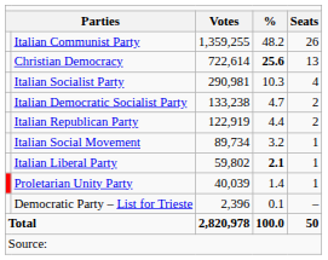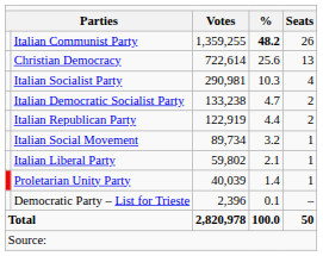Italian Communist Party | column 4: normal -> bold
Christian Democracy | column 4: bold -> normal
Italian Liberal Party | column 4: bold -> normal
